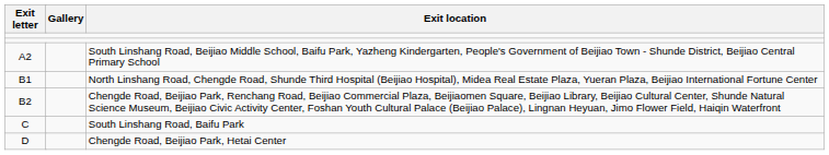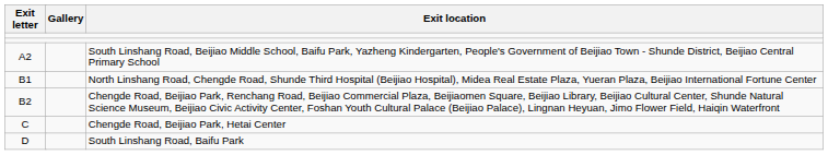C | Exit location: South Linshang Road, Baifu Park -> Chengde Road, Beijiao Park, Hetai Center
D | Exit location: Chengde Road, Beijiao Park, Hetai Center -> South Linshang Road, Baifu Park
